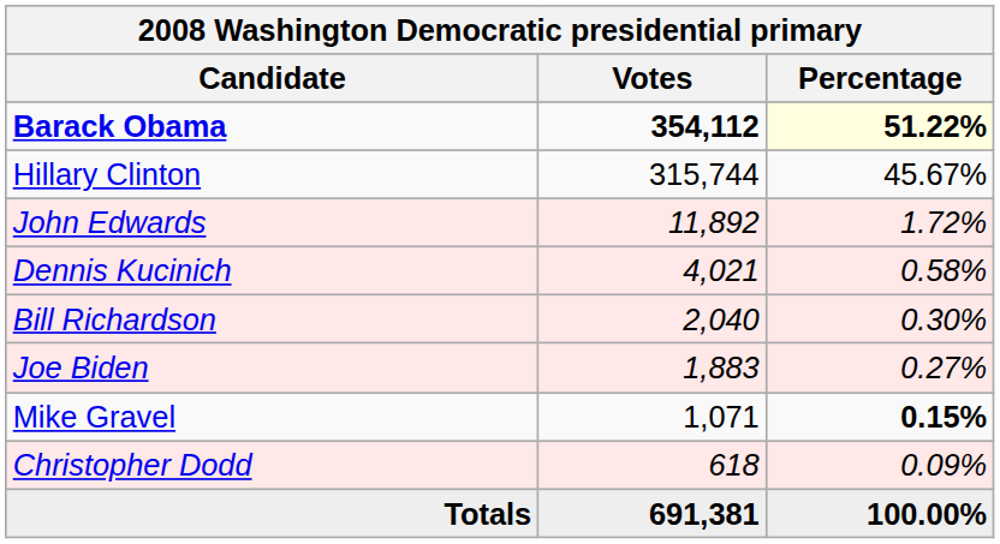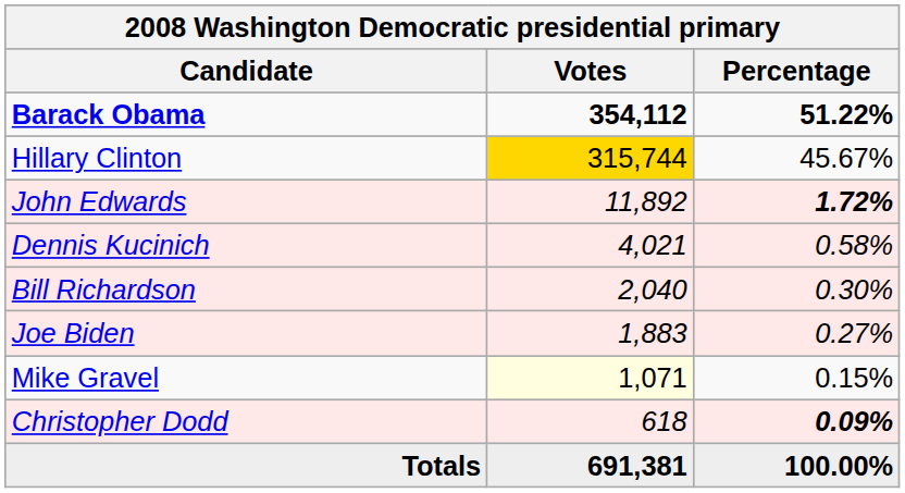Barack Obama | Percentage: lightyellow background -> no background
Hillary Clinton | Votes: no background -> gold background
John Edwards | Percentage: normal -> bold
Mike Gravel | Votes: no background -> lightyellow background
Mike Gravel | Percentage: bold -> normal
Christopher Dodd | Percentage: normal -> bold
